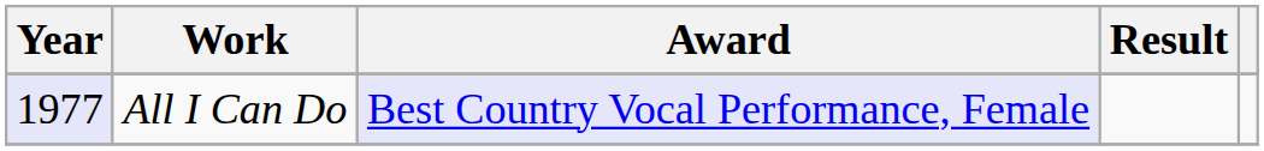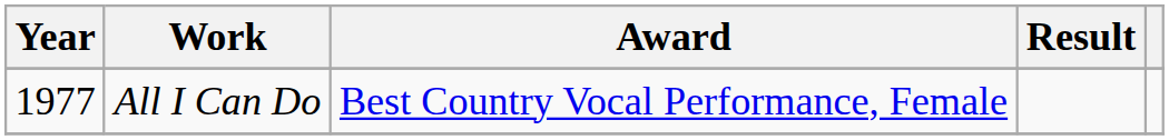row 2 | Year: lavender background -> no background
row 2 | Award: lavender background -> no background
